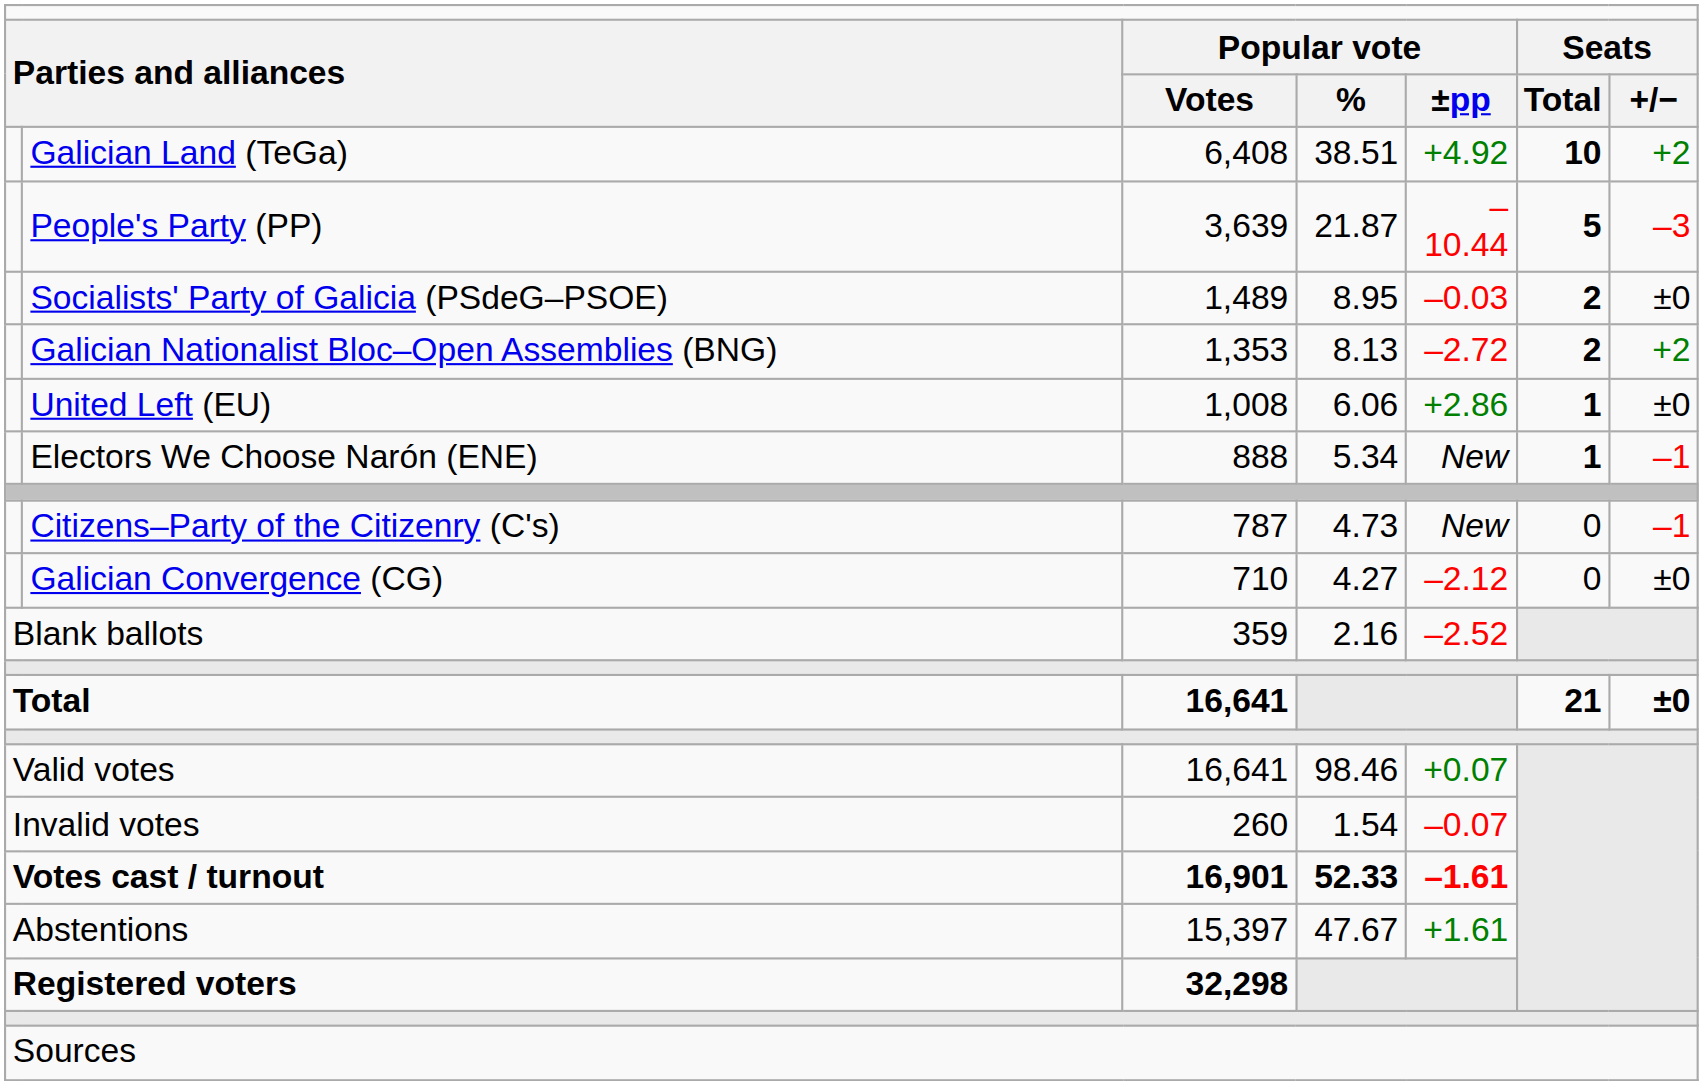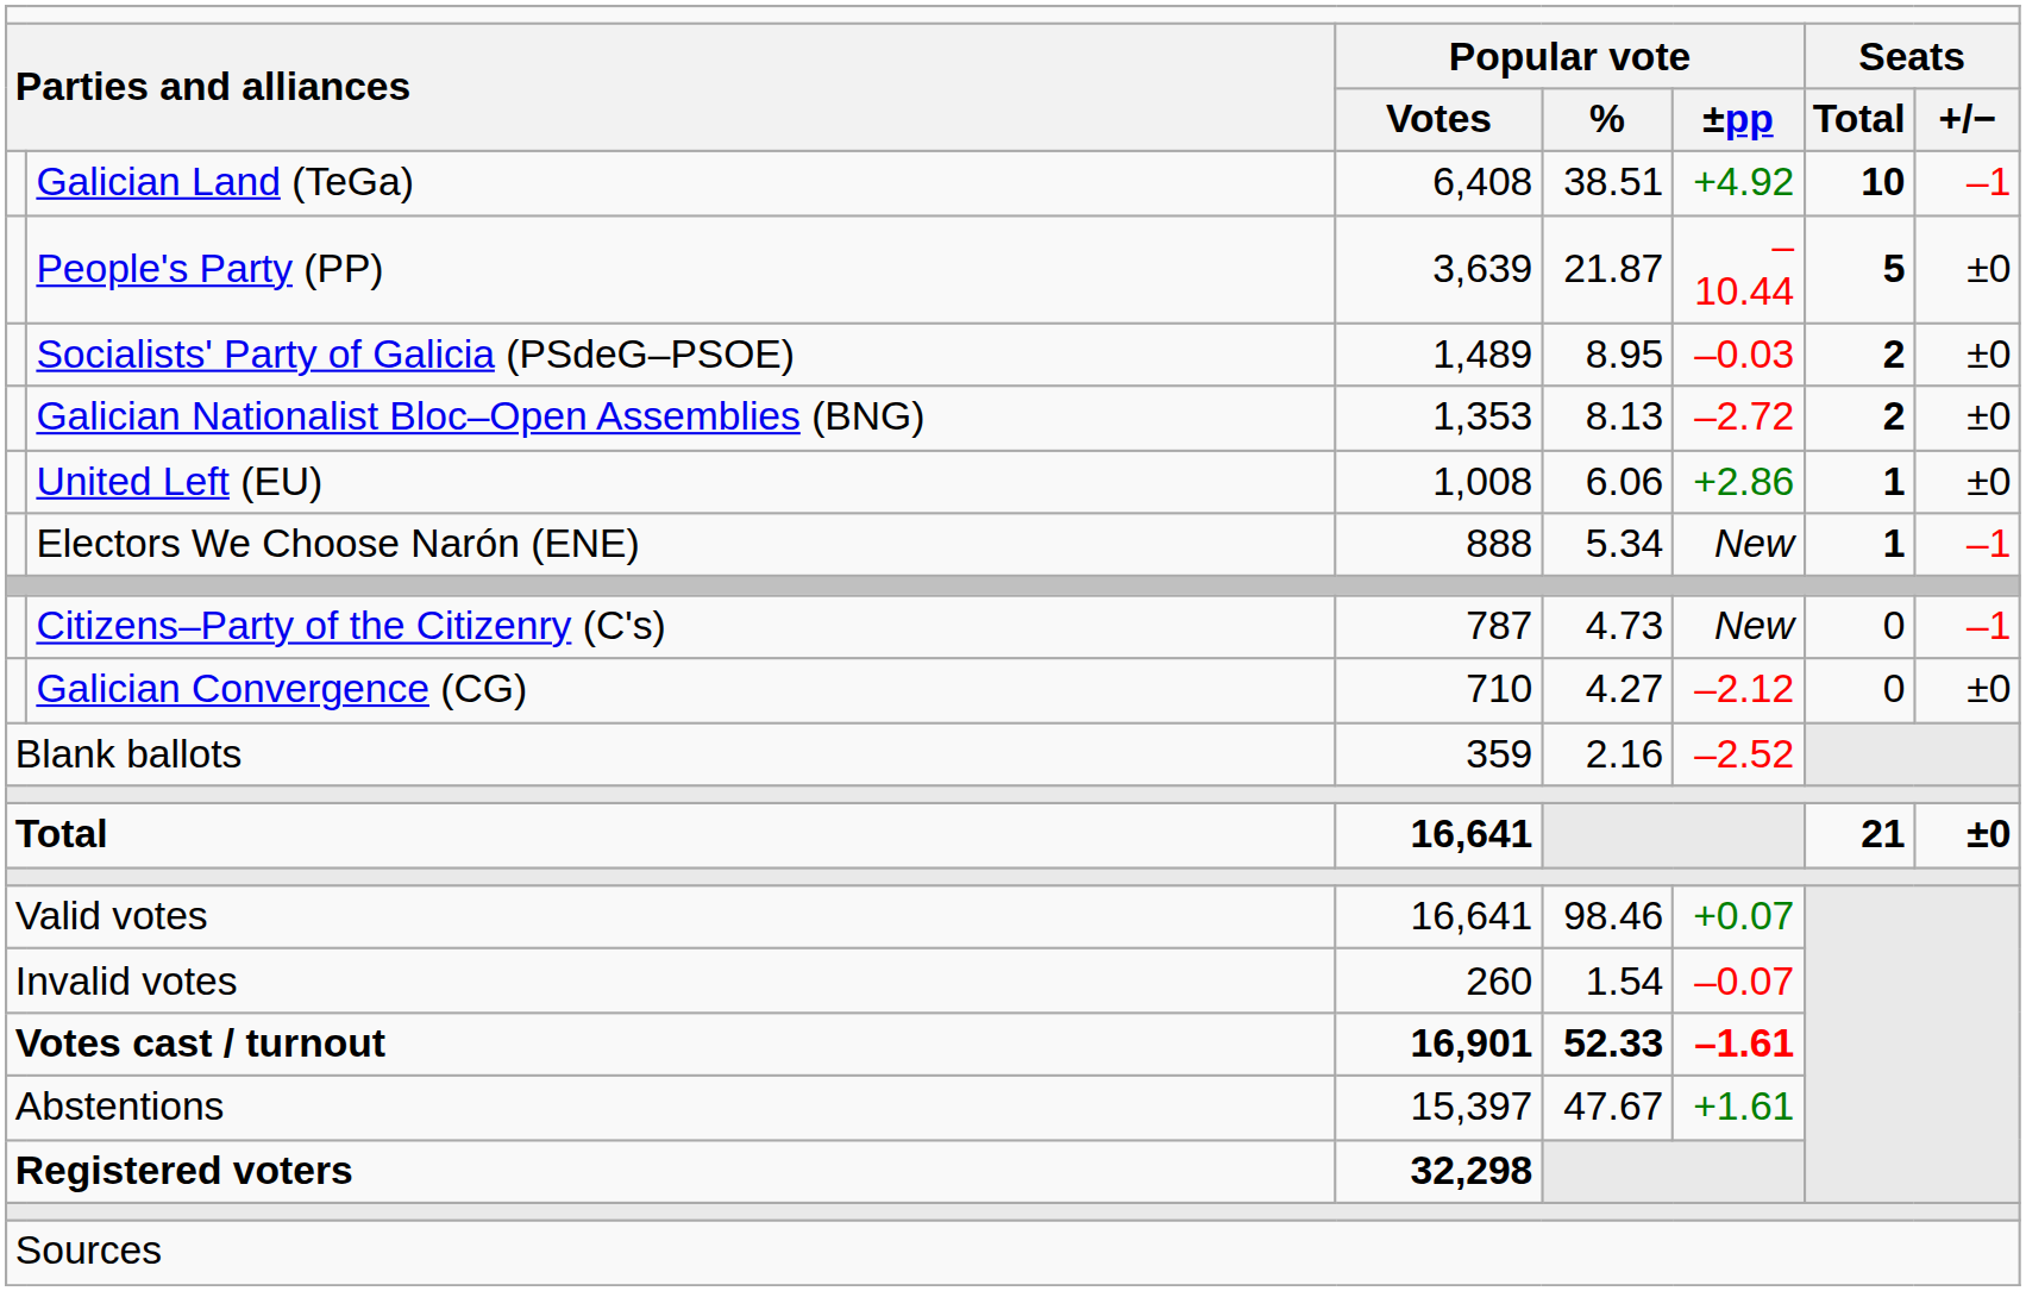Galician Land (TeGa) | column 7: +2 -> –1
People's Party (PP) | column 7: –3 -> ±0
Galician Nationalist Bloc–Open Assemblies (BNG) | column 7: +2 -> ±0
